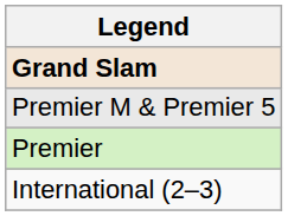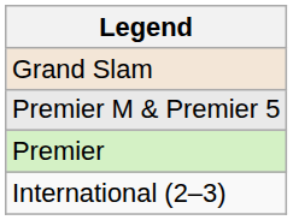row 2 | column 1: bold -> normal
